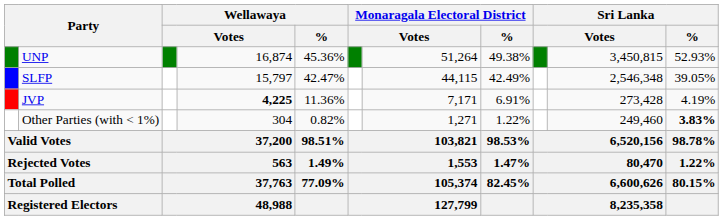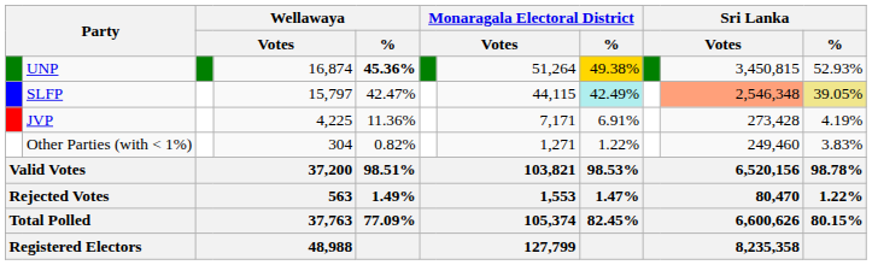UNP | Wellawaya / %: normal -> bold
UNP | Monaragala Electoral District / %: no background -> gold background
SLFP | Monaragala Electoral District / %: no background -> paleturquoise background
SLFP | column 10: no background -> lightsalmon background
SLFP | Sri Lanka / %: no background -> khaki background
JVP | column 4: bold -> normal
Other Parties (with < 1%) | Sri Lanka / %: bold -> normal
